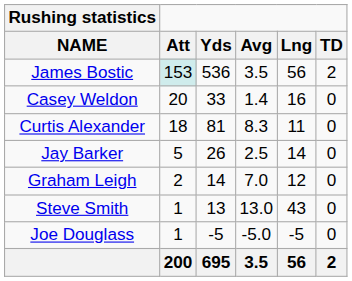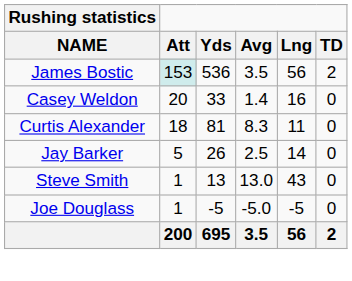- row: Graham Leigh | 2 | 14 | 7.0 | 12 | 0
